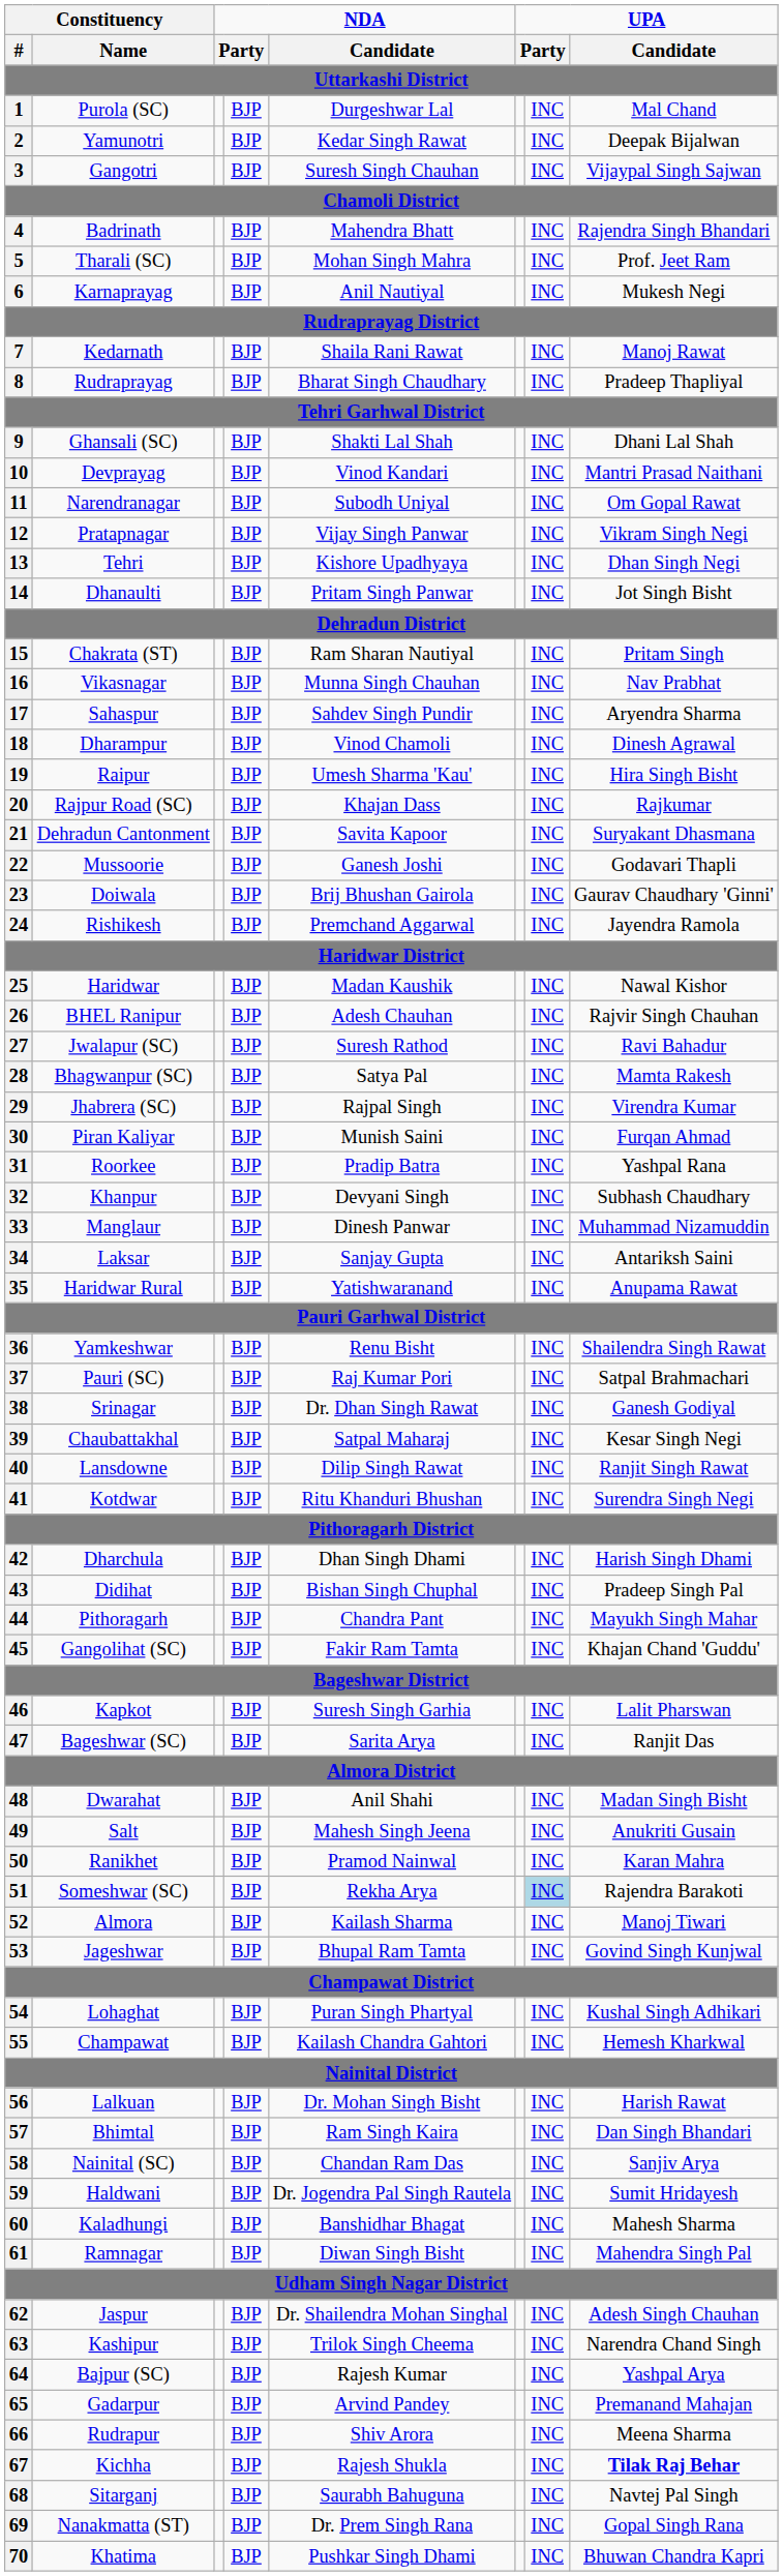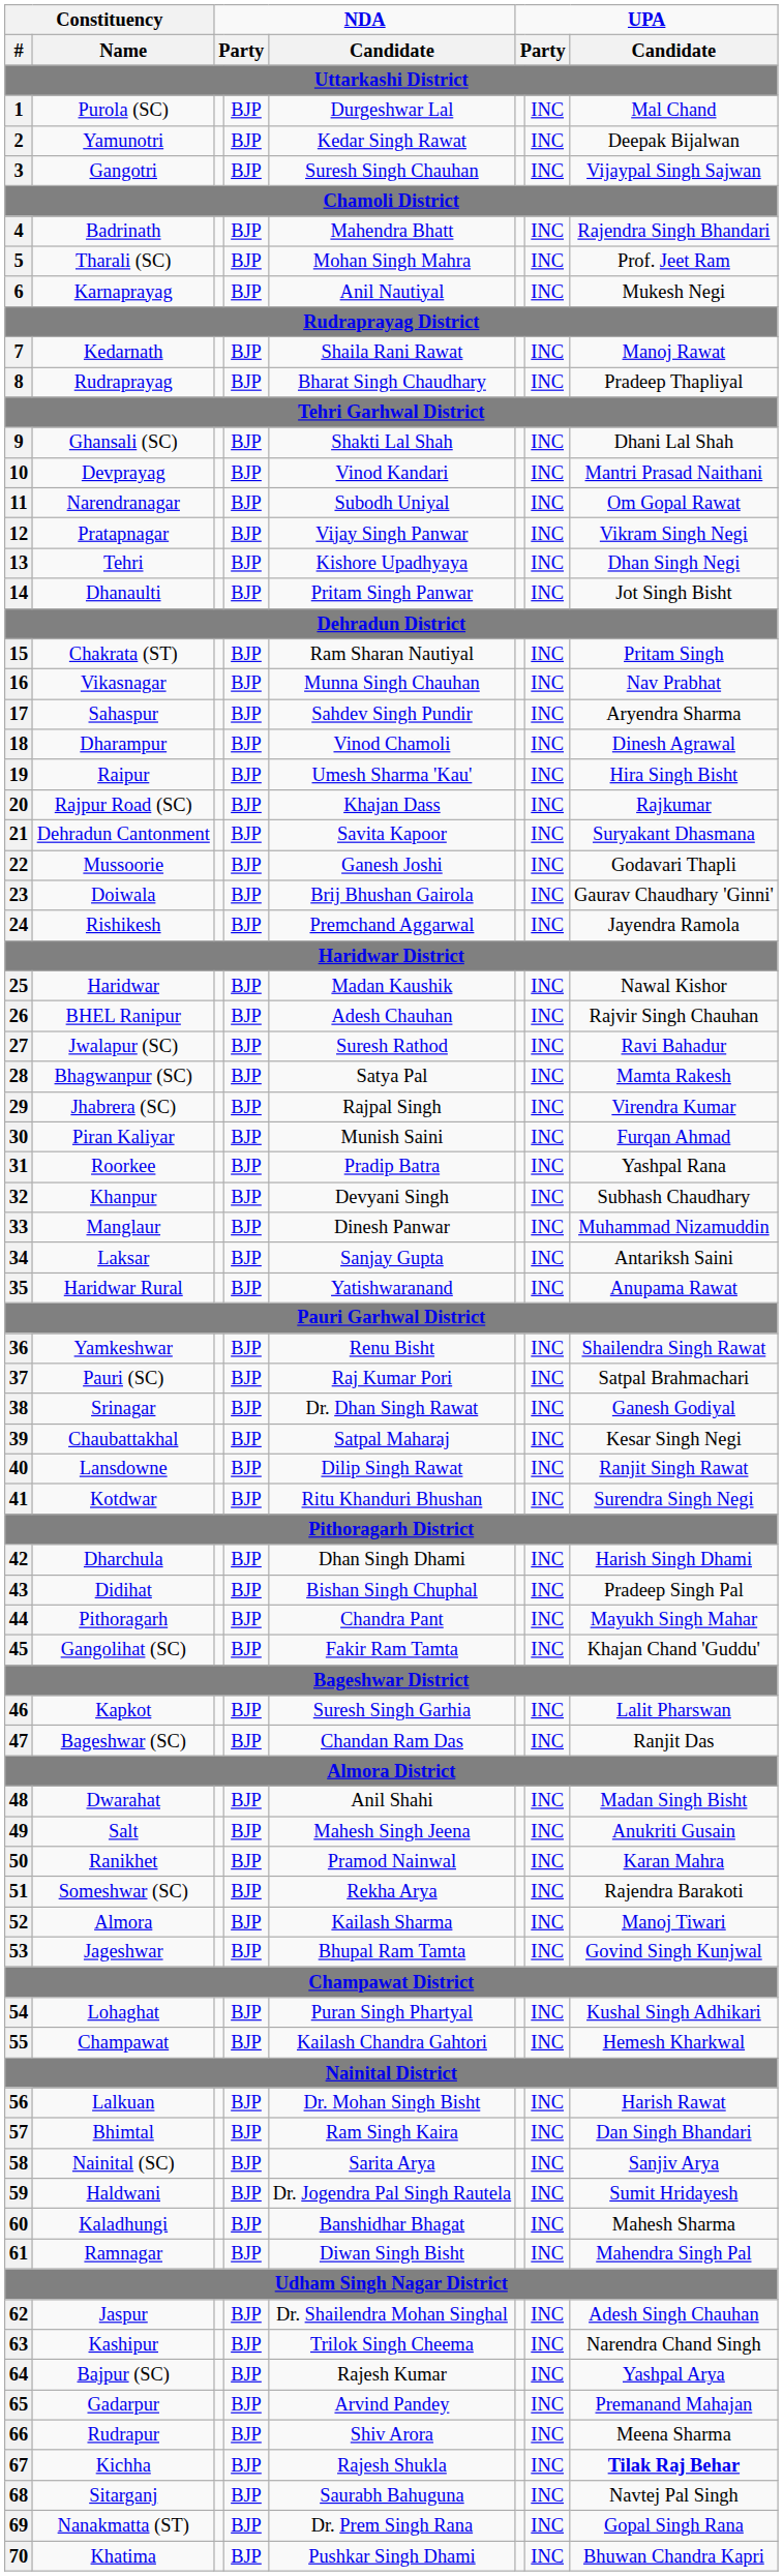Bageshwar (SC) | column 5: Sarita Arya -> Chandan Ram Das
Someshwar (SC) | column 7: lightblue background -> no background
Nainital (SC) | column 5: Chandan Ram Das -> Sarita Arya
